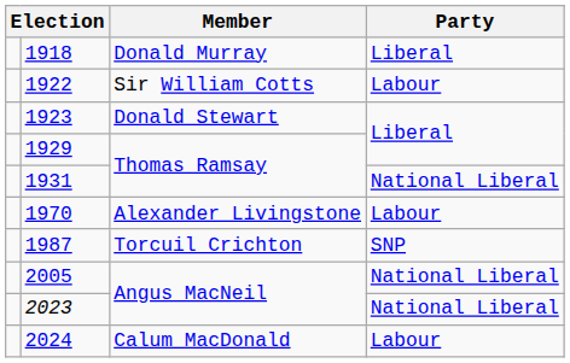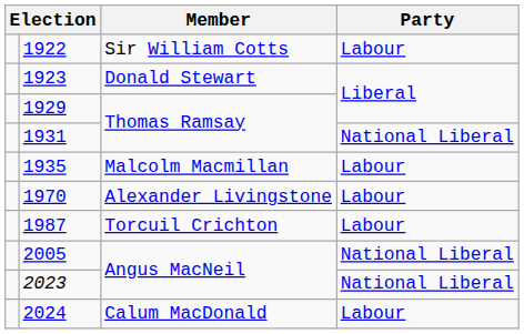- row: 1918 | Donald Murray | Liberal
+ row: 1935 | Malcolm Macmillan | Labour
1987 | Party: SNP -> Labour
